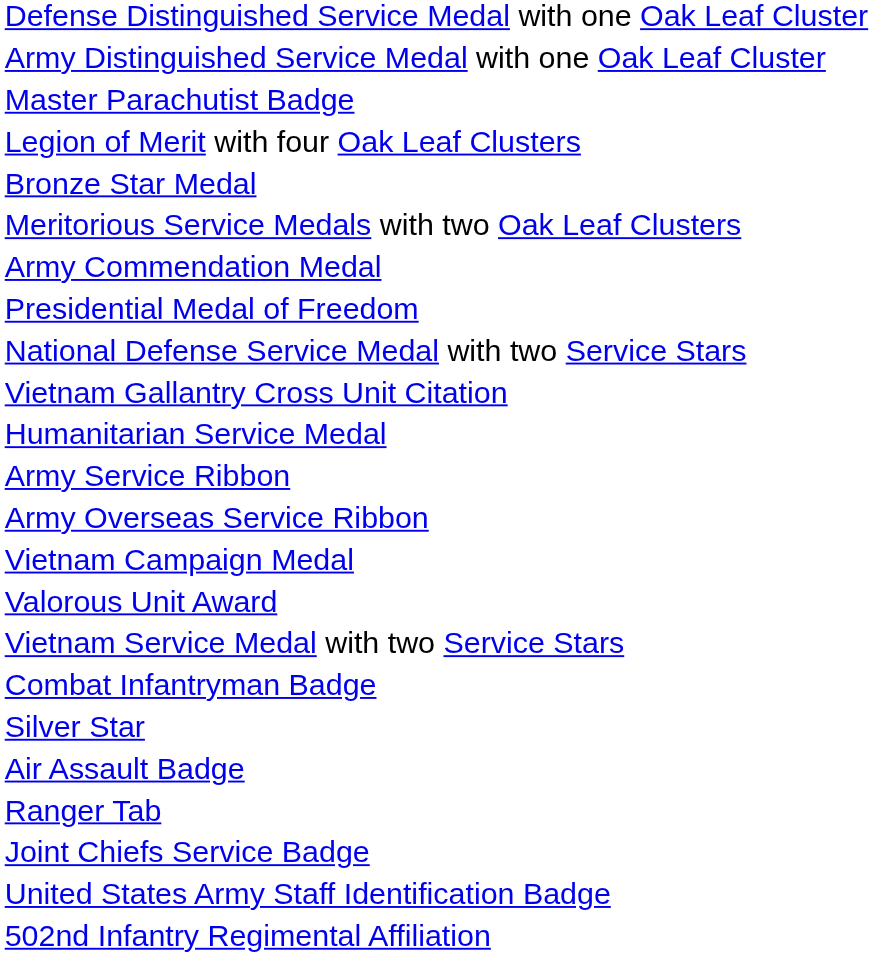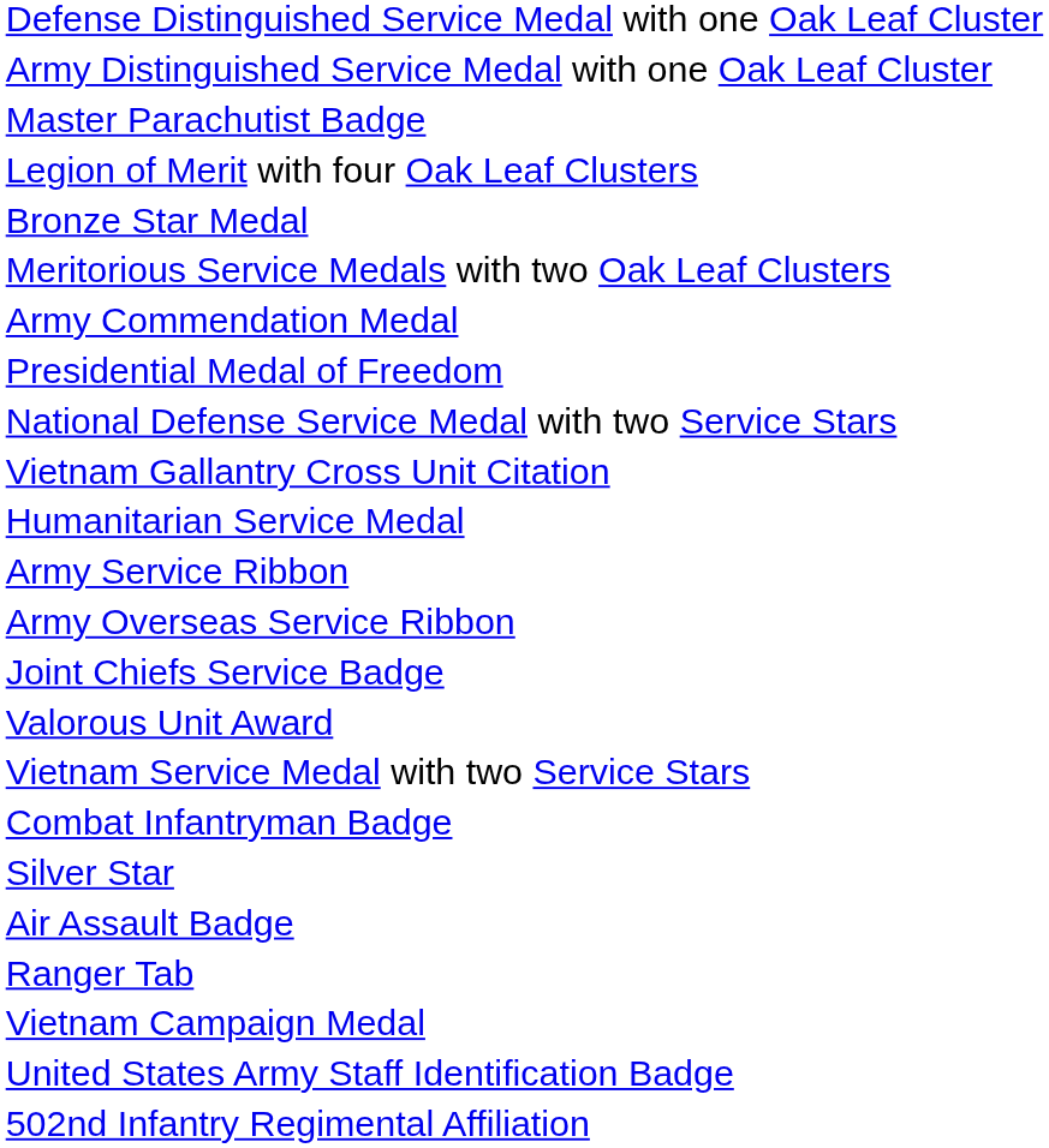row 14 | column 1: Vietnam Campaign Medal -> Joint Chiefs Service Badge
row 21 | column 1: Joint Chiefs Service Badge -> Vietnam Campaign Medal
